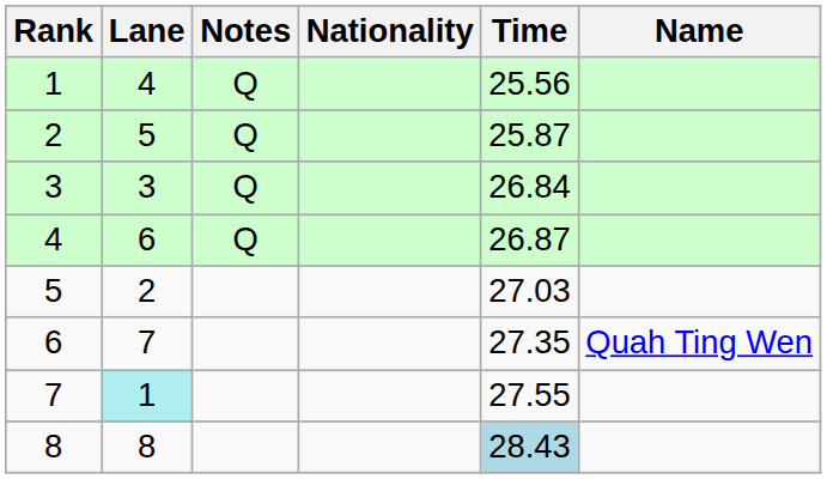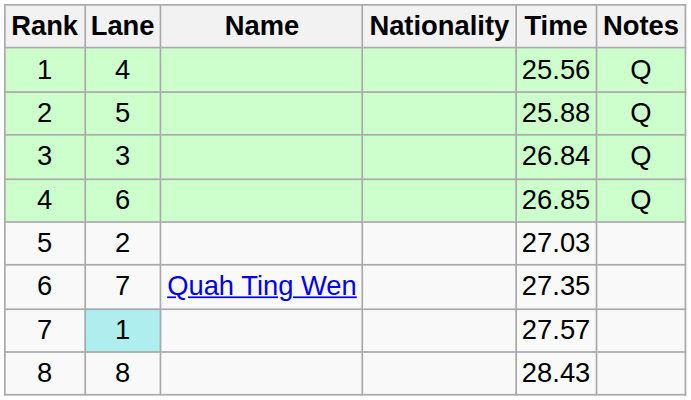columns swapped: Name <-> Notes
row 3 | Time: 25.87 -> 25.88
row 5 | Time: 26.87 -> 26.85
row 8 | Time: 27.55 -> 27.57
row 9 | Time: lightblue background -> no background
